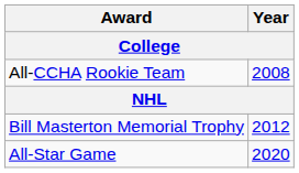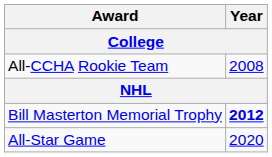Bill Masterton Memorial Trophy | Year: normal -> bold
